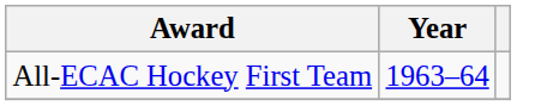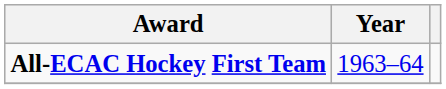row 2 | Award: normal -> bold
